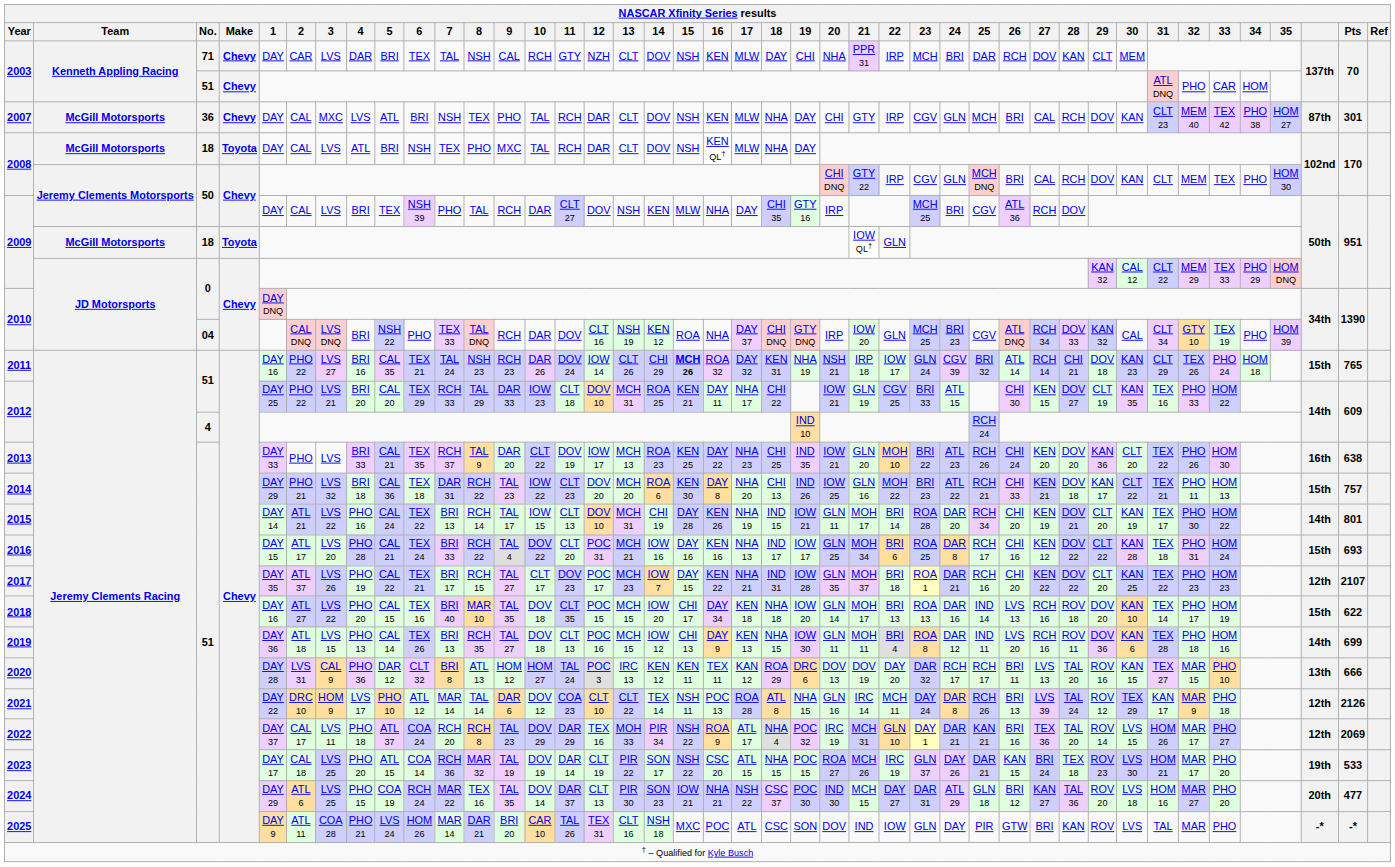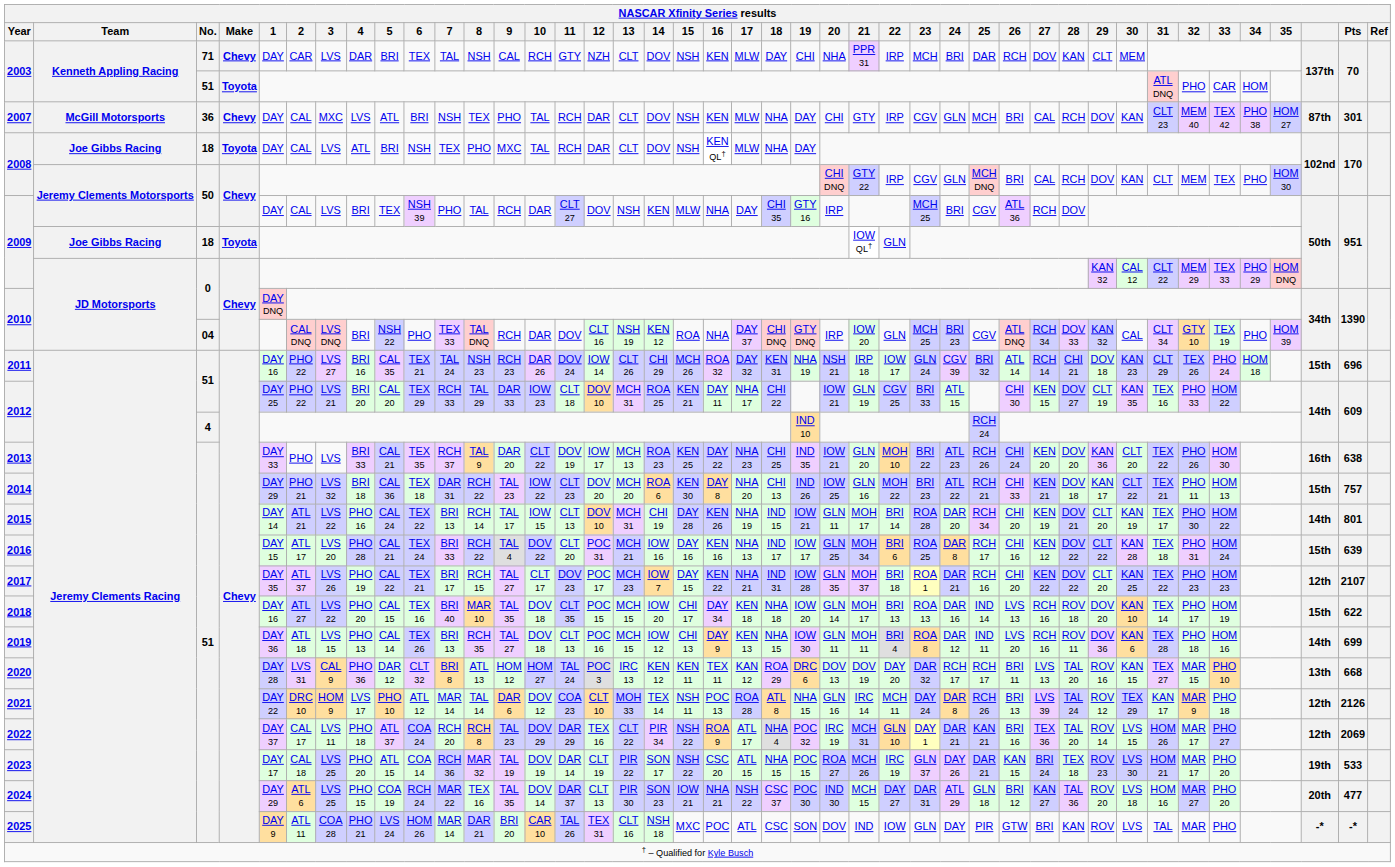2003 / 51 | Make: Chevy -> Toyota
2008 / 18 | Team: McGill Motorsports -> Joe Gibbs Racing
2009 / 18 | Team: McGill Motorsports -> Joe Gibbs Racing
2011 | 15: bold -> normal
2011 | Pts: 765 -> 696
2016 | Pts: 693 -> 639
2020 | Pts: 666 -> 668
2021 | 13: CLT 22 -> MOH 33
2022 | 13: MOH 33 -> CLT 22
